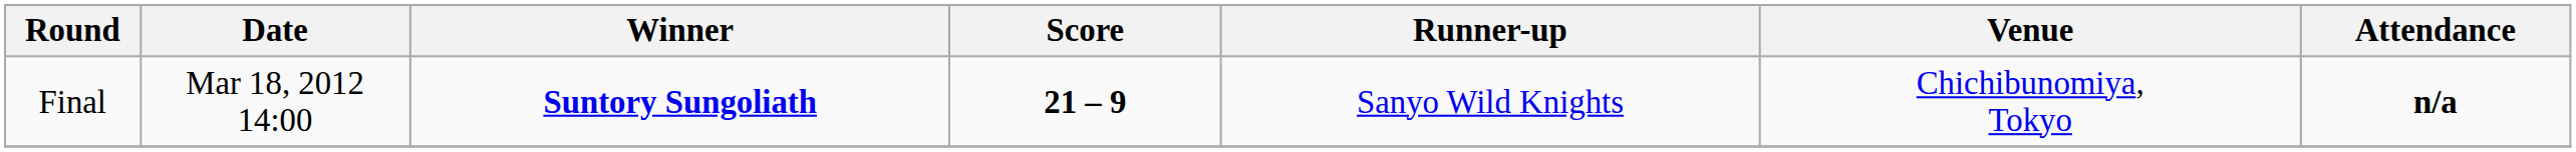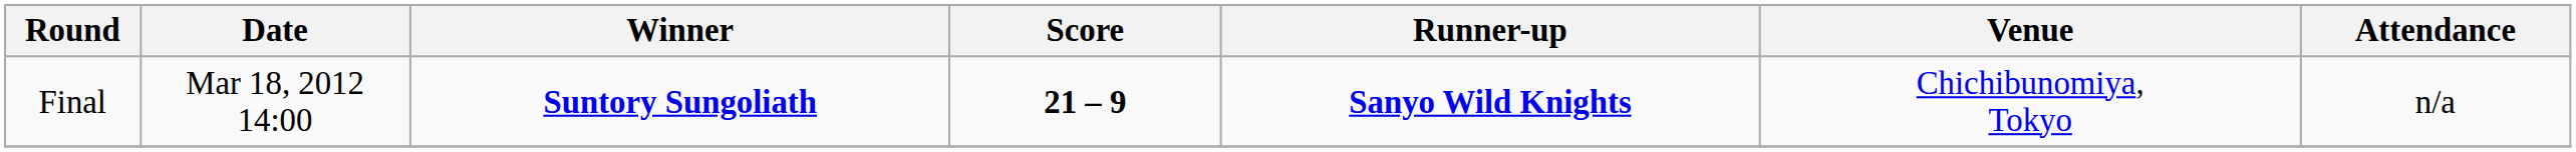Final | Runner-up: normal -> bold
Final | Attendance: bold -> normal
